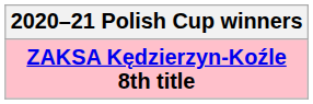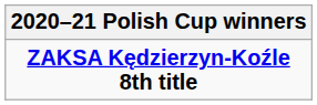row 2 | column 1: pink background -> no background
